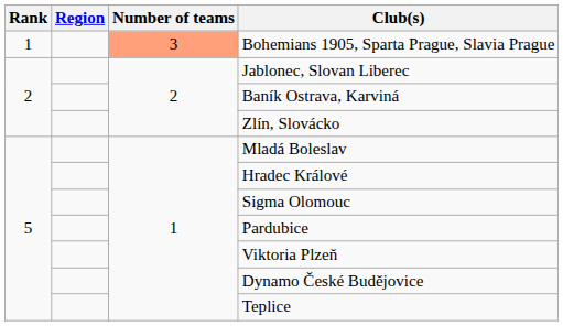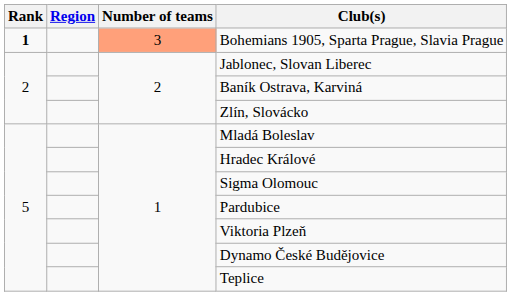Bohemians 1905, Sparta Prague, Slavia Prague | Rank: normal -> bold
